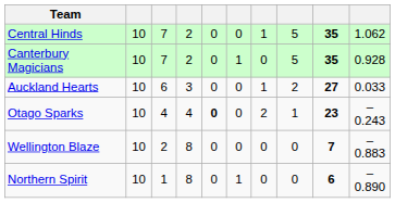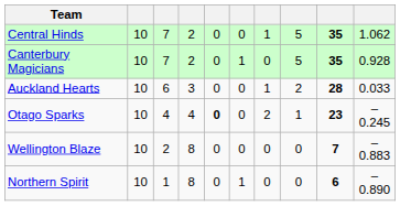Auckland Hearts | column 9: 27 -> 28
Otago Sparks | column 10: –0.243 -> –0.245
